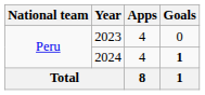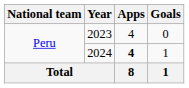2024 | Apps: normal -> bold
2024 | Goals: bold -> normal
